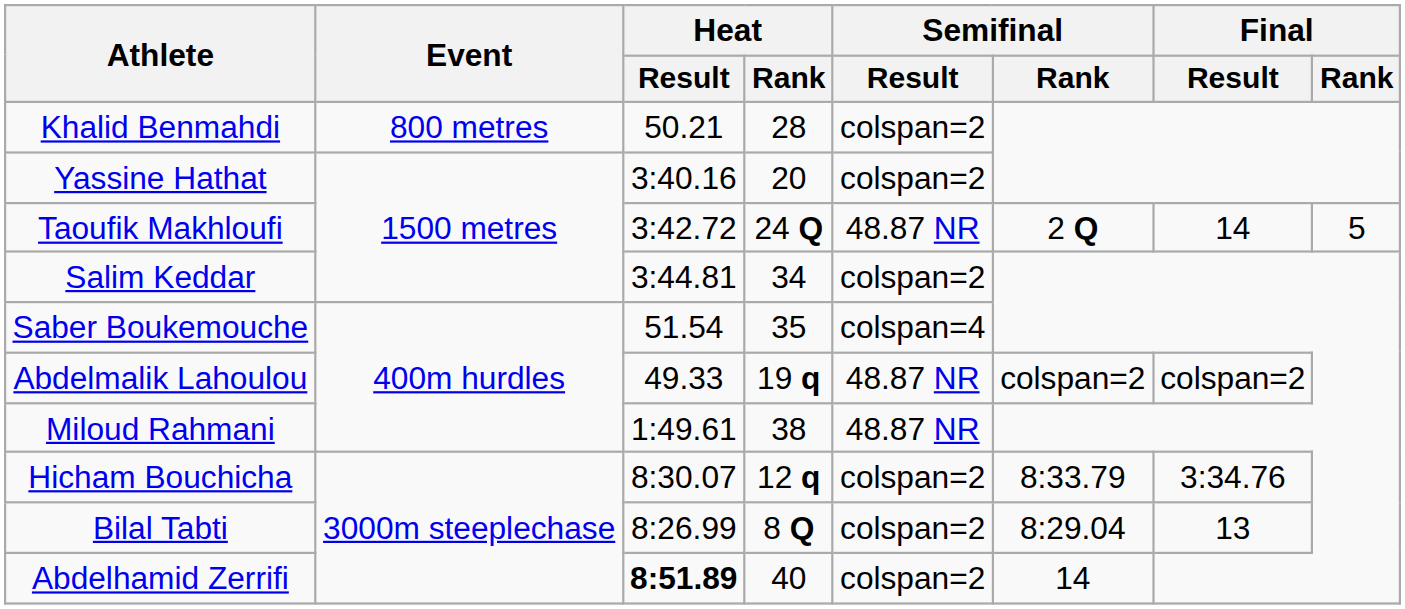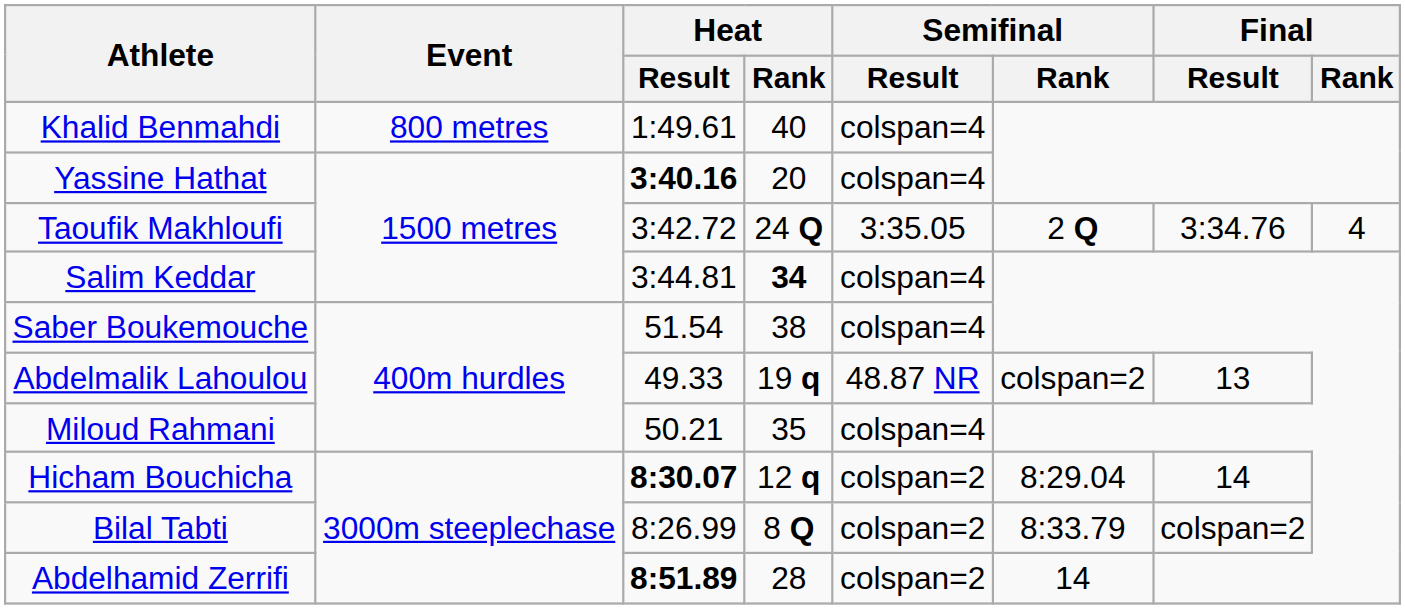Khalid Benmahdi | Heat / Result: 50.21 -> 1:49.61
Khalid Benmahdi | Heat / Rank: 28 -> 40
Khalid Benmahdi | Semifinal / Result: colspan=2 -> colspan=4
Yassine Hathat | Heat / Result: normal -> bold
Yassine Hathat | Semifinal / Result: colspan=2 -> colspan=4
Taoufik Makhloufi | Semifinal / Result: 48.87 NR -> 3:35.05
Taoufik Makhloufi | Final / Result: 14 -> 3:34.76
Taoufik Makhloufi | Final / Rank: 5 -> 4
Salim Keddar | Heat / Rank: normal -> bold
Salim Keddar | Semifinal / Result: colspan=2 -> colspan=4
Saber Boukemouche | Heat / Rank: 35 -> 38
Abdelmalik Lahoulou | Final / Result: colspan=2 -> 13
Miloud Rahmani | Heat / Result: 1:49.61 -> 50.21
Miloud Rahmani | Heat / Rank: 38 -> 35
Miloud Rahmani | Semifinal / Result: 48.87 NR -> colspan=4
Hicham Bouchicha | Heat / Result: normal -> bold
Hicham Bouchicha | Semifinal / Rank: 8:33.79 -> 8:29.04
Hicham Bouchicha | Final / Result: 3:34.76 -> 14
Bilal Tabti | Semifinal / Rank: 8:29.04 -> 8:33.79
Bilal Tabti | Final / Result: 13 -> colspan=2
Abdelhamid Zerrifi | Heat / Rank: 40 -> 28
